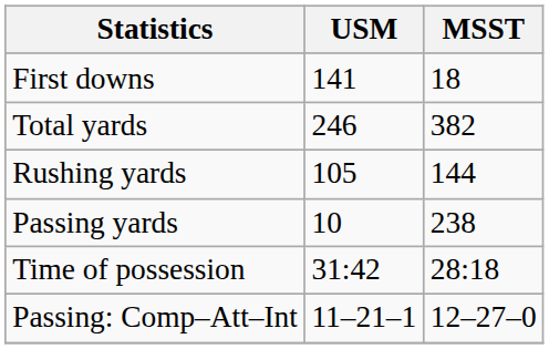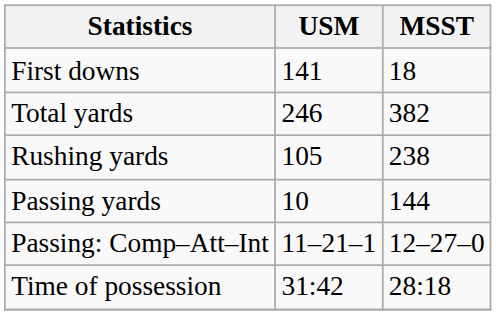Rushing yards | MSST: 144 -> 238
Passing yards | MSST: 238 -> 144
rows swapped: Passing: Comp–Att–Int <-> Time of possession
